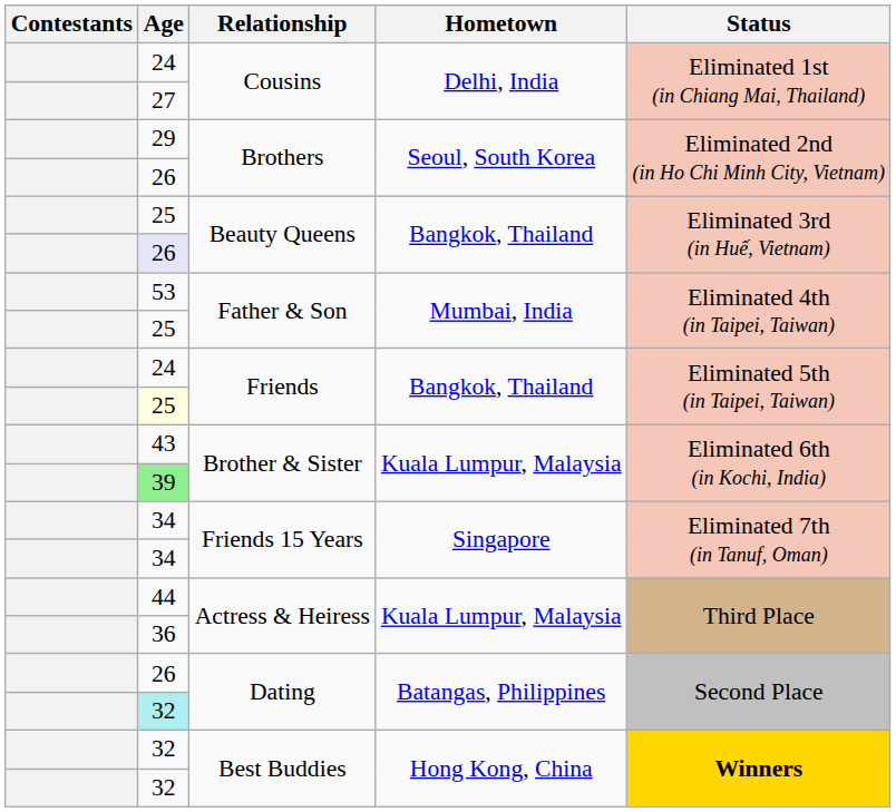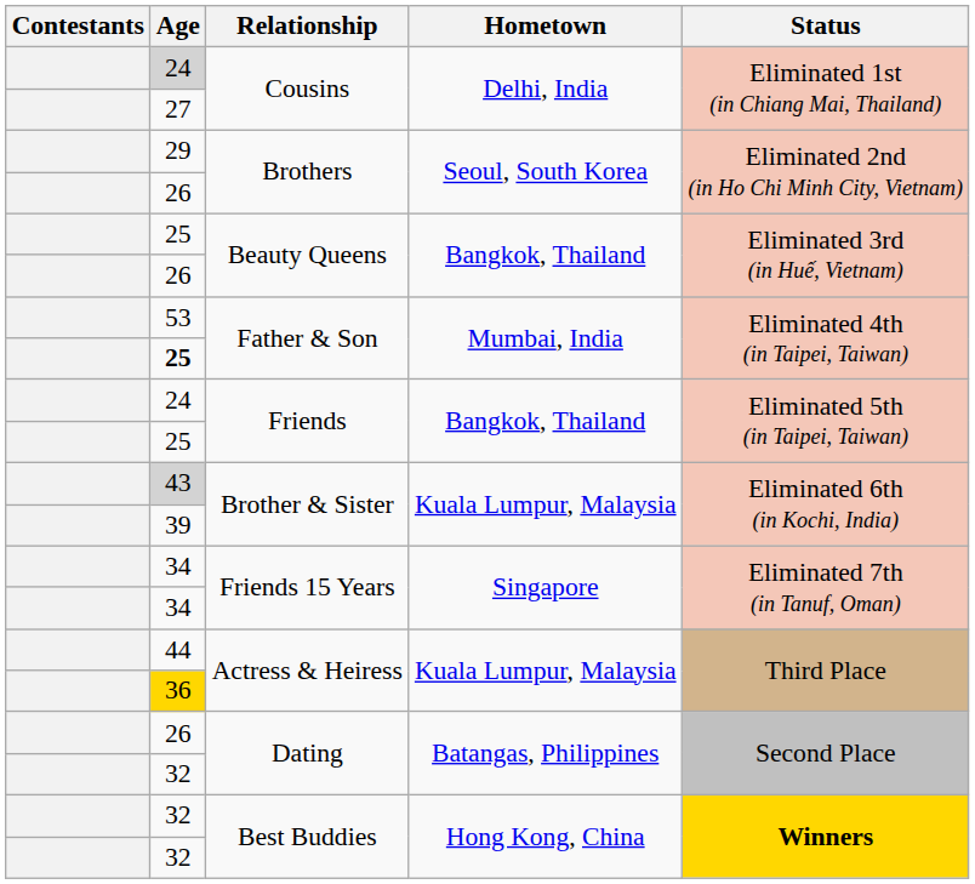24 / Cousins | Age: no background -> lightgrey background
26 / Beauty Queens | Age: lavender background -> no background
25 / Father & Son | Age: normal -> bold
25 / Friends | Age: lightyellow background -> no background
43 | Age: no background -> lightgrey background
39 | Age: lightgreen background -> no background
36 | Age: no background -> gold background
32 / Dating | Age: paleturquoise background -> no background
